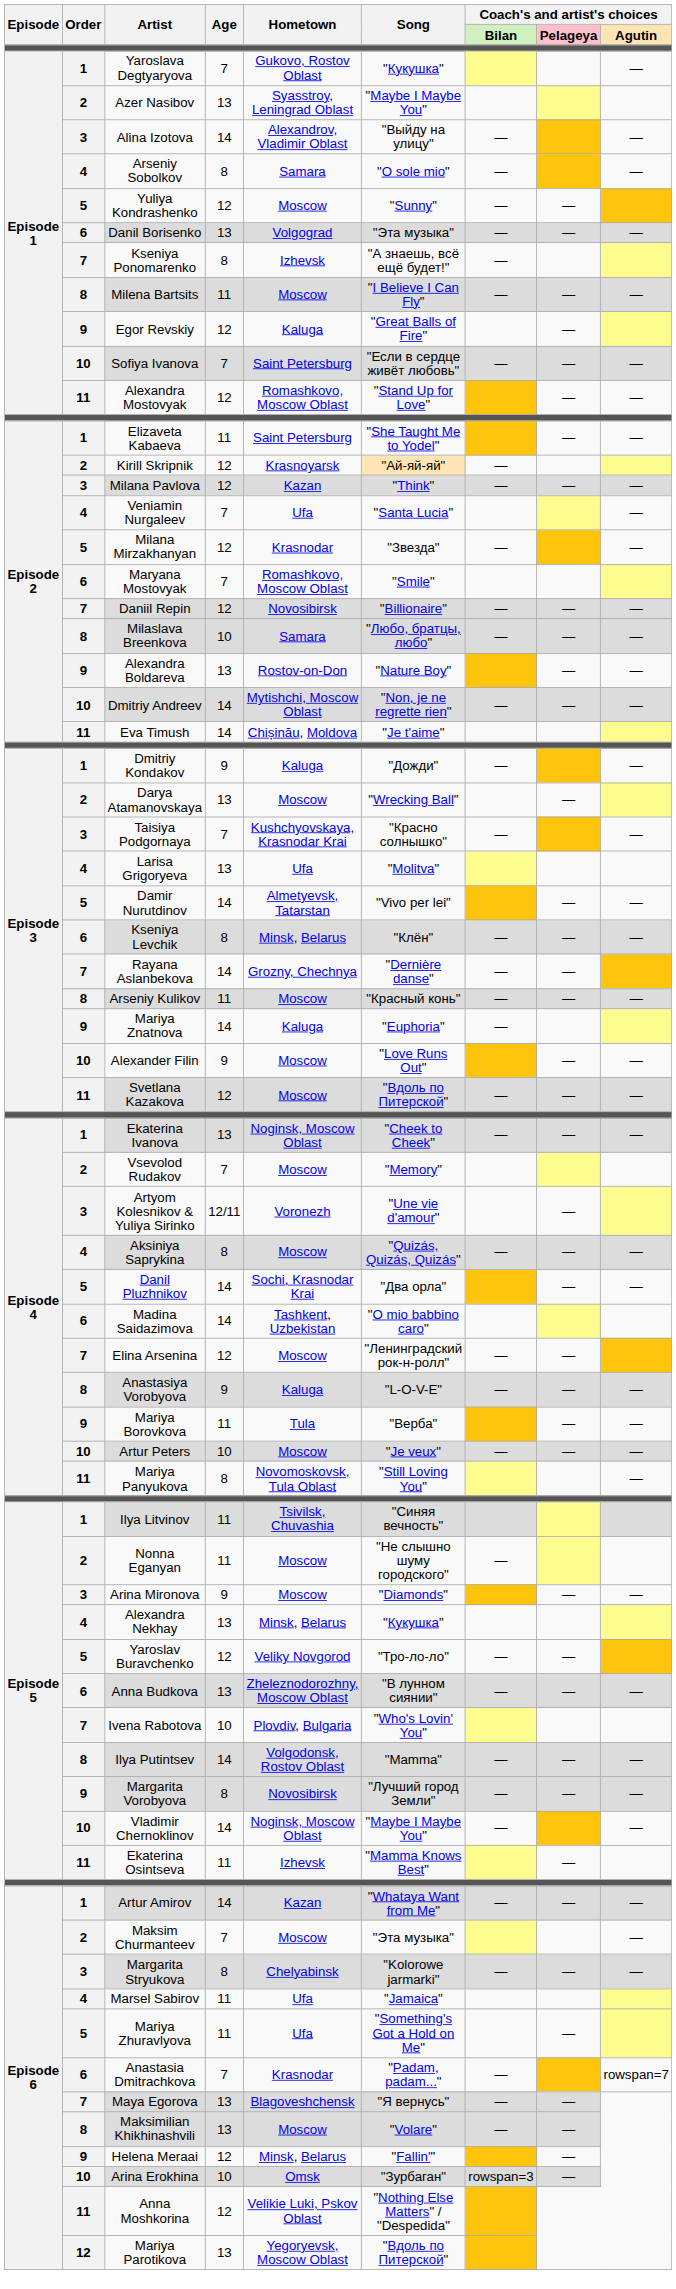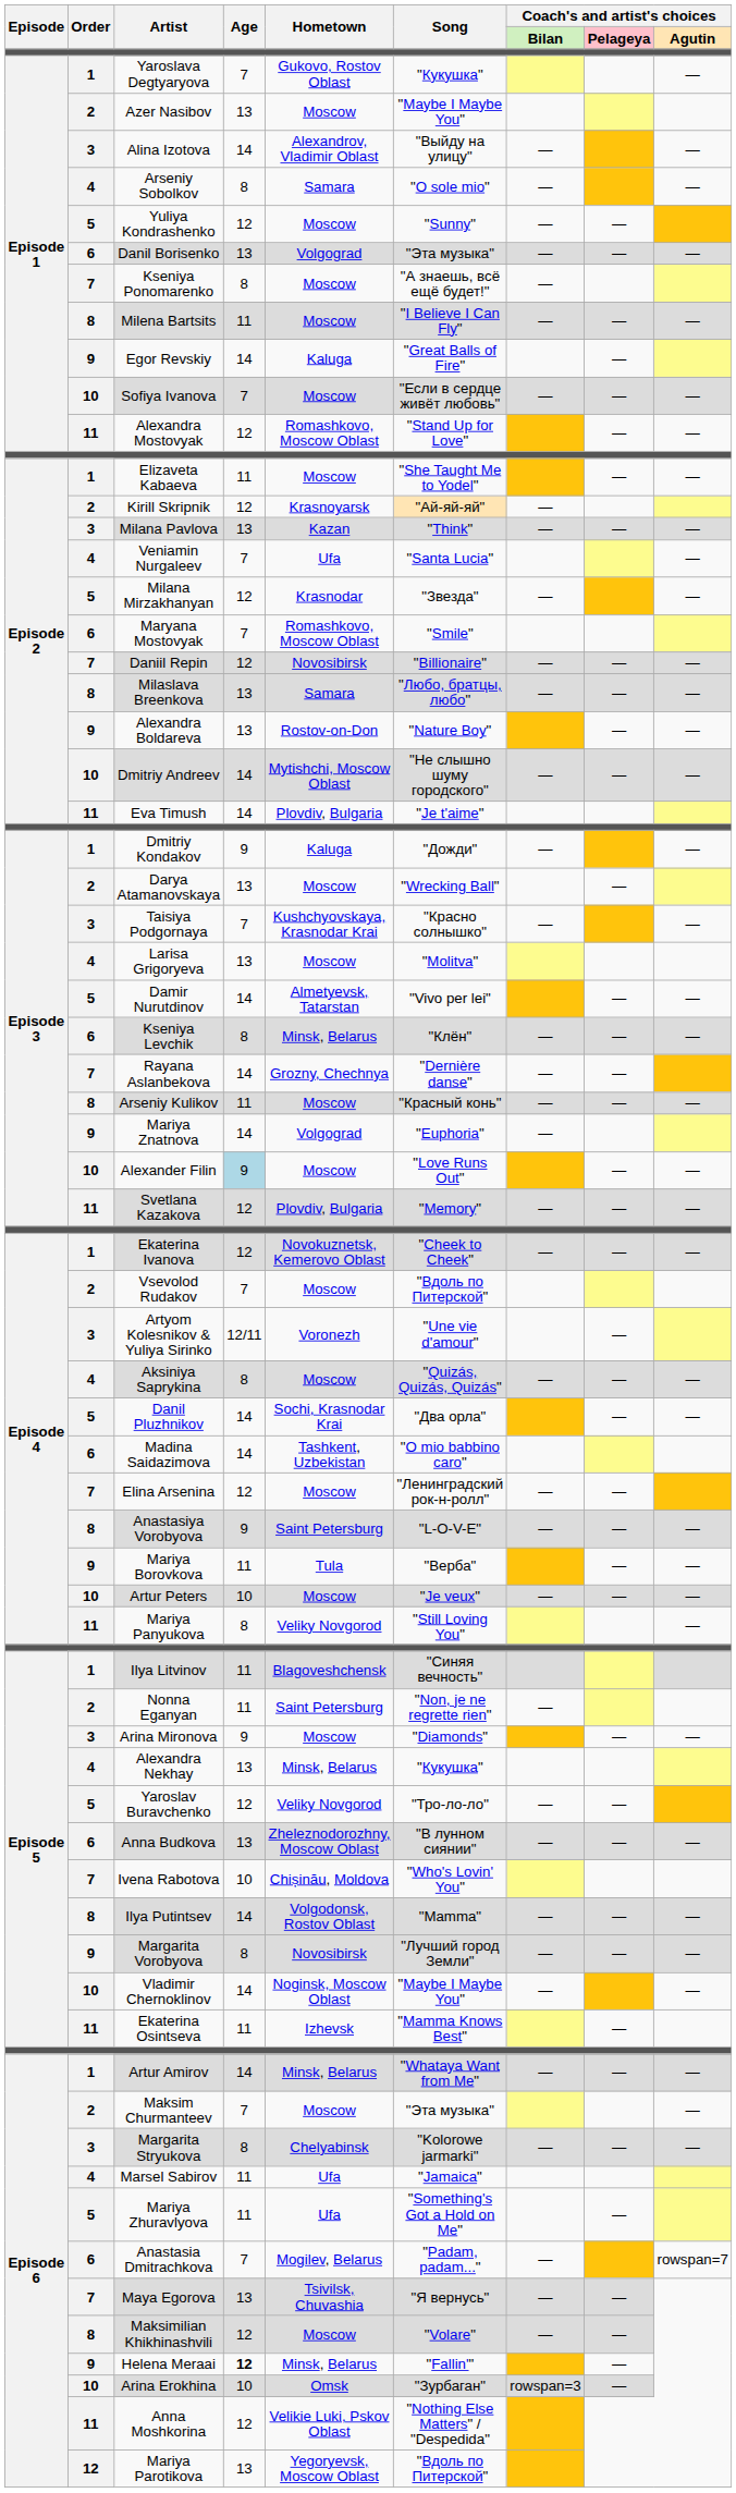Azer Nasibov | Hometown: Syasstroy, Leningrad Oblast -> Moscow
Kseniya Ponomarenko | Hometown: Izhevsk -> Moscow
Egor Revskiy | Age: 12 -> 14
Sofiya Ivanova | Hometown: Saint Petersburg -> Moscow
Elizaveta Kabaeva | Hometown: Saint Petersburg -> Moscow
Milana Pavlova | Age: 12 -> 13
Milaslava Breenkova | Age: 10 -> 13
Dmitriy Andreev | Song: "Non, je ne regrette rien" -> "Не слышно шуму городского"
Eva Timush | Hometown: Chișinău, Moldova -> Plovdiv, Bulgaria
Larisa Grigoryeva | Hometown: Ufa -> Moscow
Mariya Znatnova | Hometown: Kaluga -> Volgograd
Alexander Filin | Age: no background -> lightblue background
Svetlana Kazakova | Hometown: Moscow -> Plovdiv, Bulgaria
Svetlana Kazakova | Song: "Вдоль по Питерской" -> "Memory"
Ekaterina Ivanova | Age: 13 -> 12
Ekaterina Ivanova | Hometown: Noginsk, Moscow Oblast -> Novokuznetsk, Kemerovo Oblast
Vsevolod Rudakov | Song: "Memory" -> "Вдоль по Питерской"
Anastasiya Vorobyova | Hometown: Kaluga -> Saint Petersburg
Mariya Panyukova | Hometown: Novomoskovsk, Tula Oblast -> Veliky Novgorod
Ilya Litvinov | Hometown: Tsivilsk, Chuvashia -> Blagoveshchensk
Nonna Eganyan | Hometown: Moscow -> Saint Petersburg
Nonna Eganyan | Song: "Не слышно шуму городского" -> "Non, je ne regrette rien"
Ivena Rabotova | Hometown: Plovdiv, Bulgaria -> Chișinău, Moldova
Artur Amirov | Hometown: Kazan -> Minsk, Belarus
Anastasia Dmitrachkova | Hometown: Krasnodar -> Mogilev, Belarus
Maya Egorova | Hometown: Blagoveshchensk -> Tsivilsk, Chuvashia
Maksimilian Khikhinashvili | Age: 13 -> 12
Helena Meraai | Age: normal -> bold
